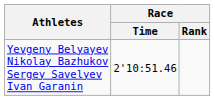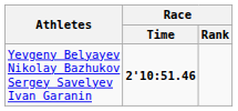row 3 | Race / Time: normal -> bold
